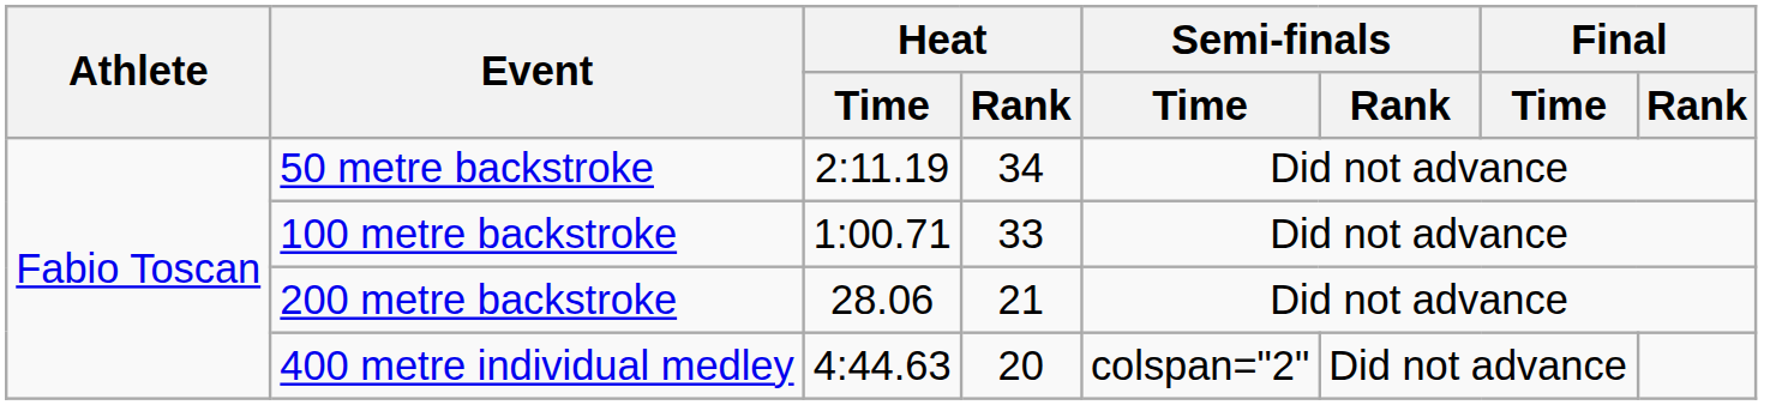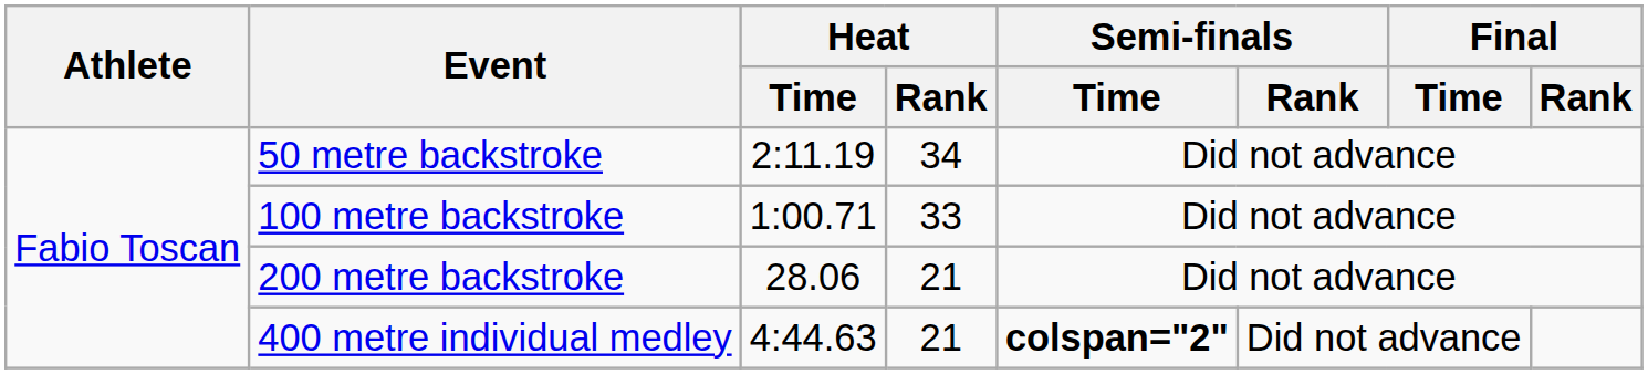400 metre individual medley | Heat / Rank: 20 -> 21
400 metre individual medley | Semi-finals / Time: normal -> bold
